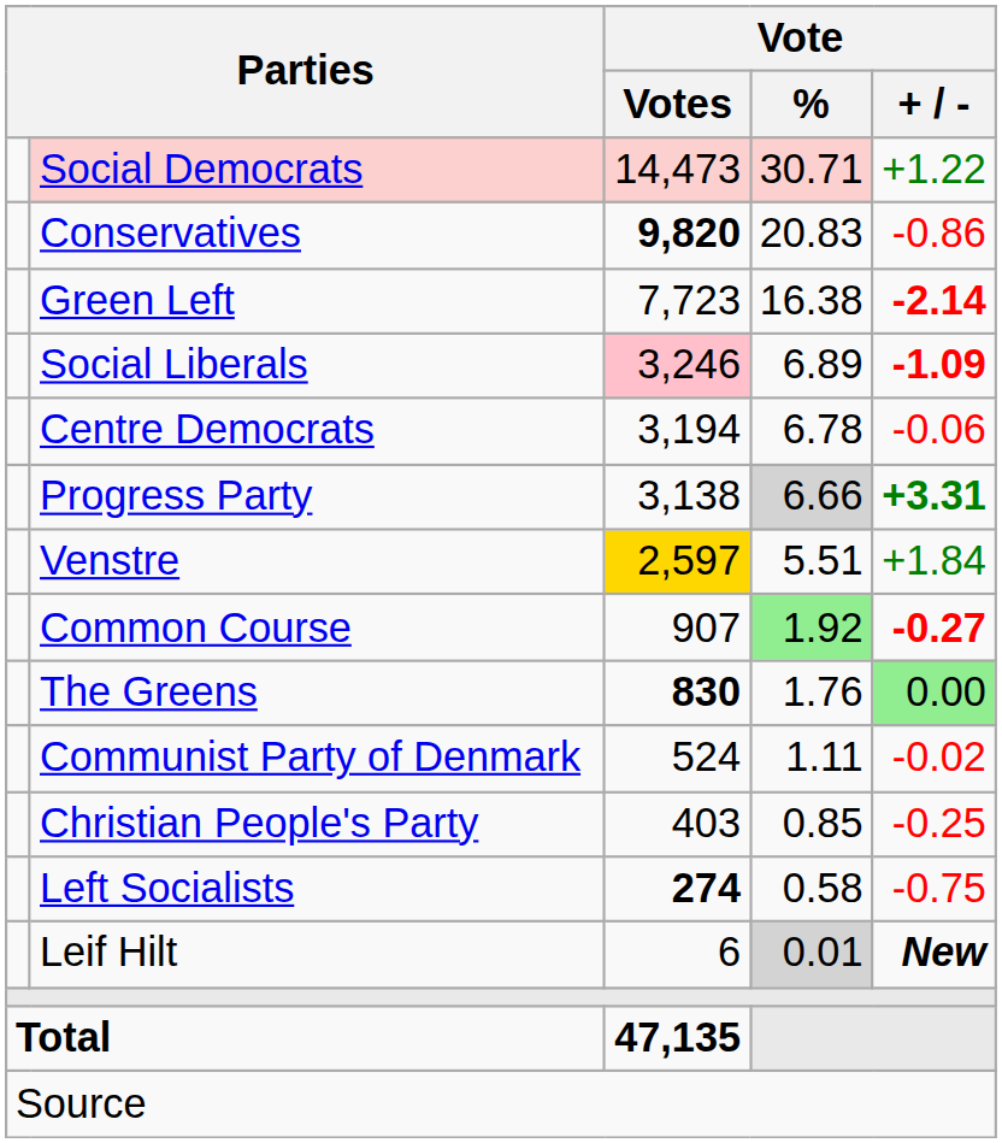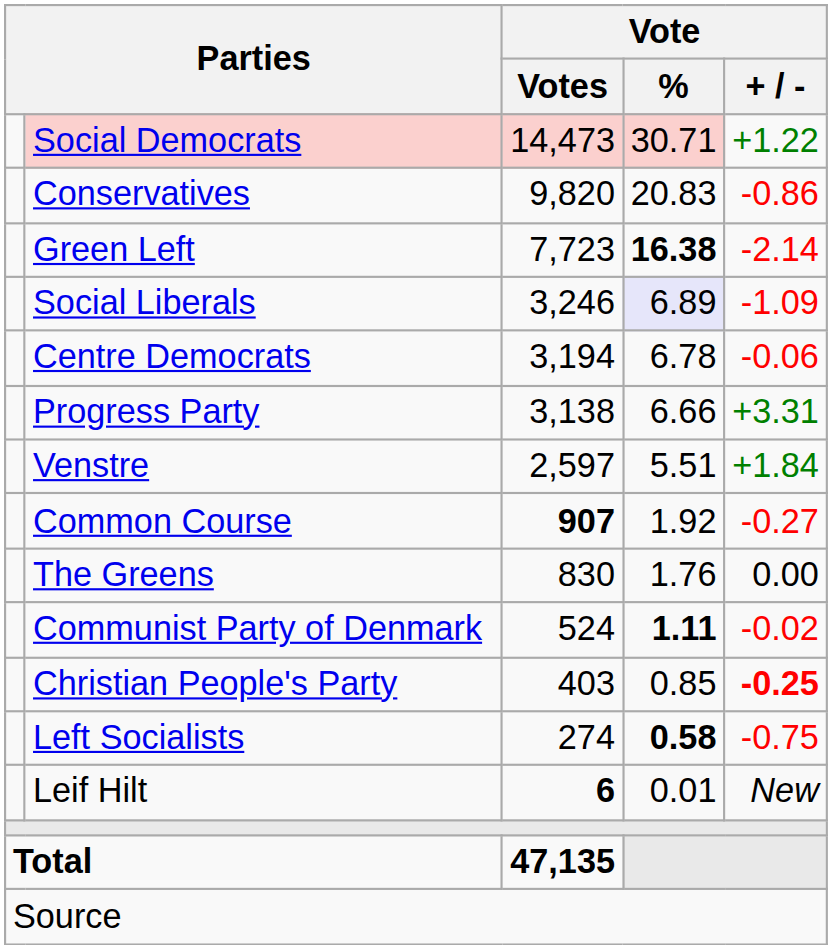Conservatives | Vote / Votes: bold -> normal
Green Left | Vote / %: normal -> bold
Green Left | Vote / + / -: bold -> normal
Social Liberals | Vote / Votes: pink background -> no background
Social Liberals | Vote / %: no background -> lavender background
Social Liberals | Vote / + / -: bold -> normal
Progress Party | Vote / %: lightgrey background -> no background
Progress Party | Vote / + / -: bold -> normal
Venstre | Vote / Votes: gold background -> no background
Common Course | Vote / Votes: normal -> bold
Common Course | Vote / %: lightgreen background -> no background
Common Course | Vote / + / -: bold -> normal
The Greens | Vote / Votes: bold -> normal
The Greens | Vote / + / -: lightgreen background -> no background
Communist Party of Denmark | Vote / %: normal -> bold
Christian People's Party | Vote / + / -: normal -> bold
Left Socialists | Vote / Votes: bold -> normal
Left Socialists | Vote / %: normal -> bold
Leif Hilt | Vote / Votes: normal -> bold
Leif Hilt | Vote / %: lightgrey background -> no background
Leif Hilt | Vote / + / -: bold -> normal
